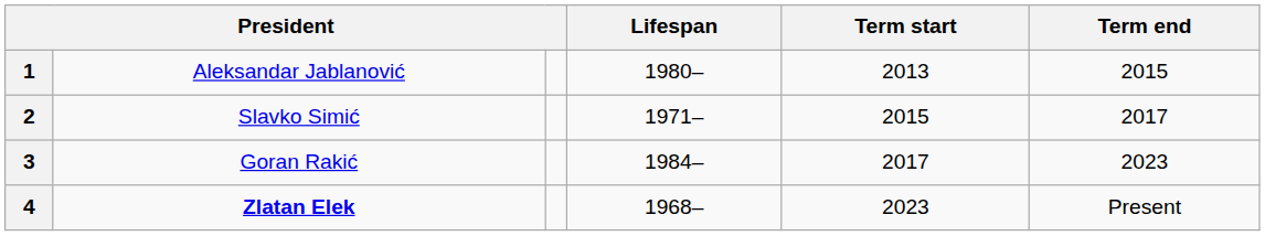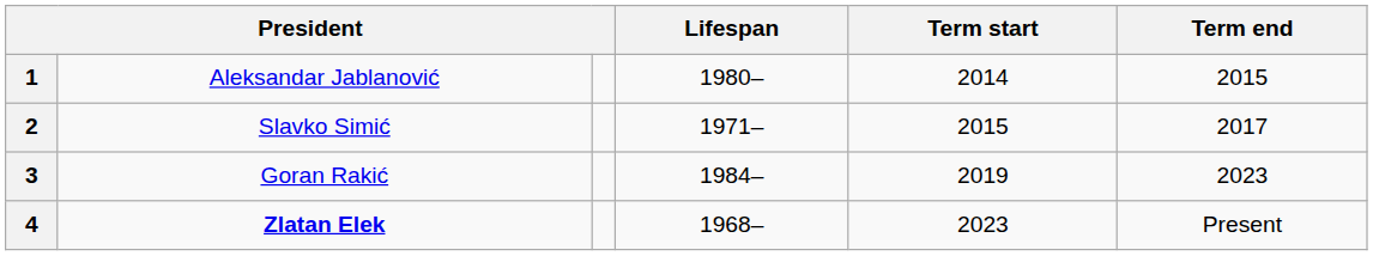1 | Term start: 2013 -> 2014
3 | Term start: 2017 -> 2019
